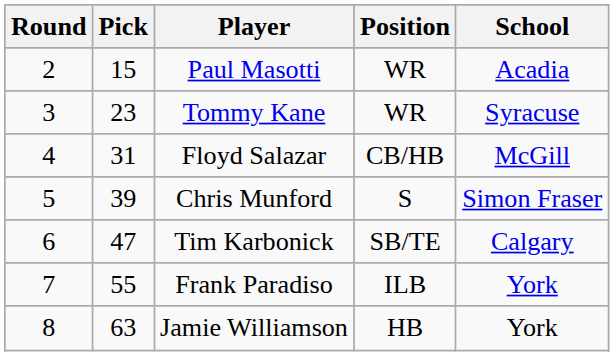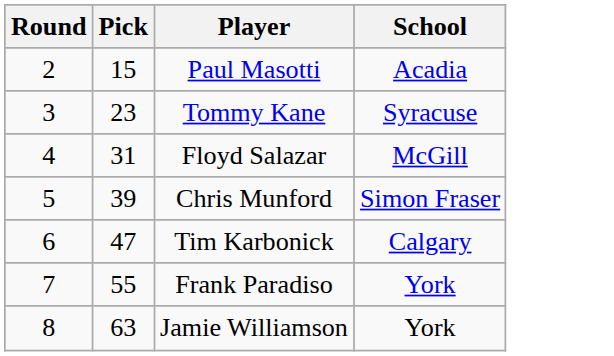- column: Position | WR | WR | CB/HB | S | SB/TE | ILB | HB
